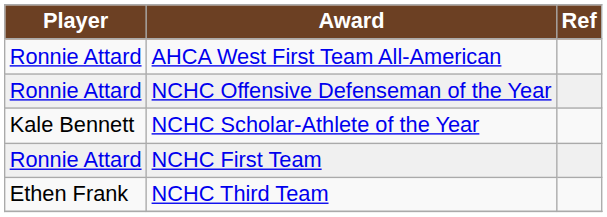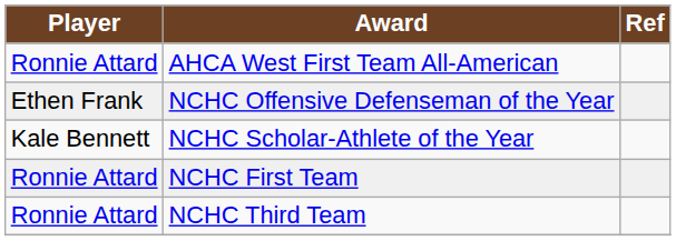NCHC Offensive Defenseman of the Year | Player: Ronnie Attard -> Ethen Frank
NCHC Third Team | Player: Ethen Frank -> Ronnie Attard
